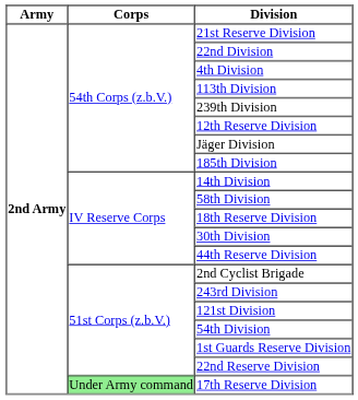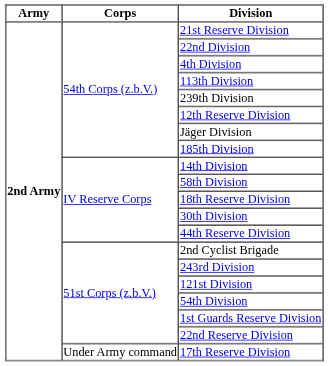17th Reserve Division | Corps: lightgreen background -> no background
